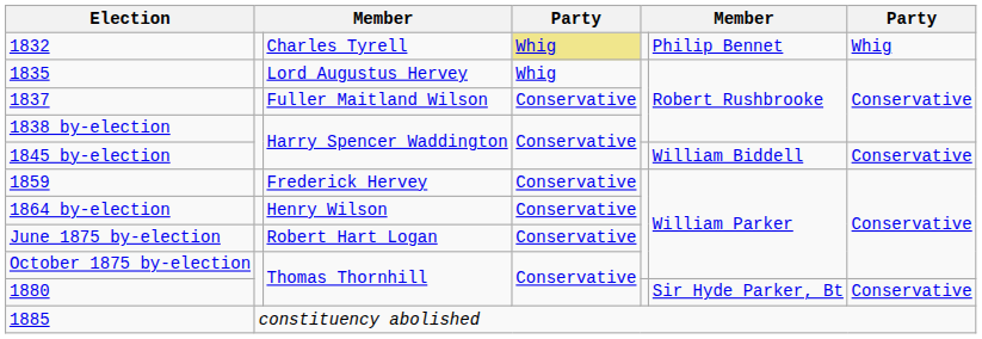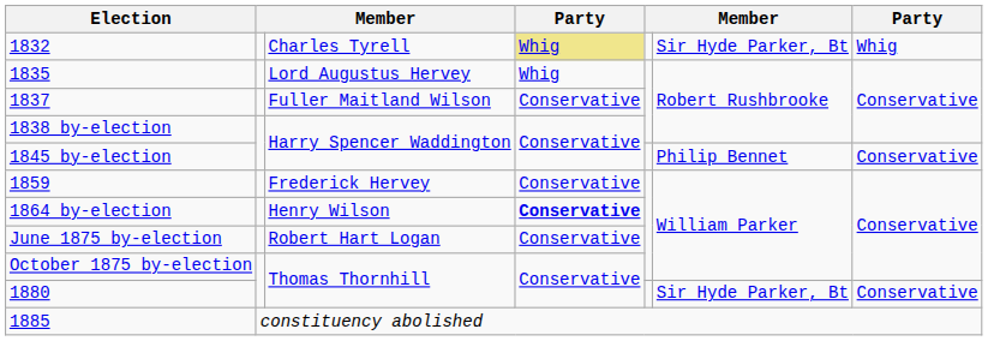1832 | column 6: Philip Bennet -> Sir Hyde Parker, Bt
1845 by-election | column 6: William Biddell -> Philip Bennet
1864 by-election | column 4: normal -> bold
